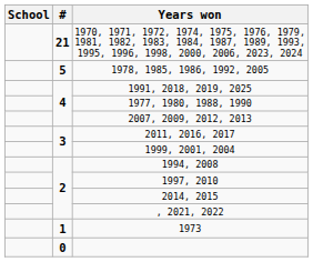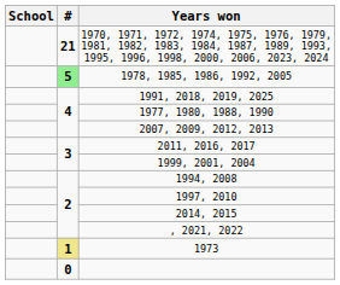1978, 1985, 1986, 1992, 2005 | #: no background -> lightgreen background
1973 | #: no background -> khaki background
